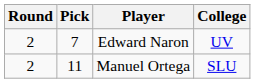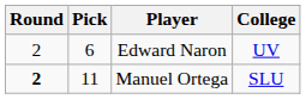Edward Naron | Pick: 7 -> 6
Manuel Ortega | Round: normal -> bold
